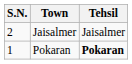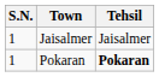row 2 | S.N.: 2 -> 1
